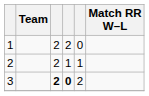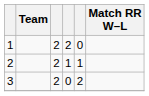3 | column 3: bold -> normal
3 | column 4: bold -> normal
